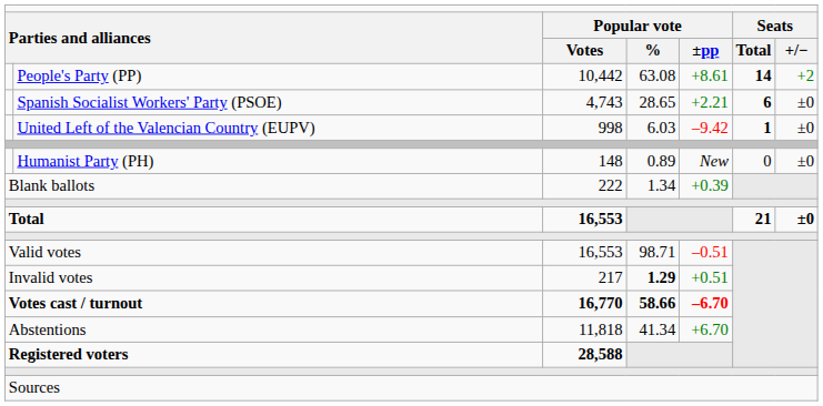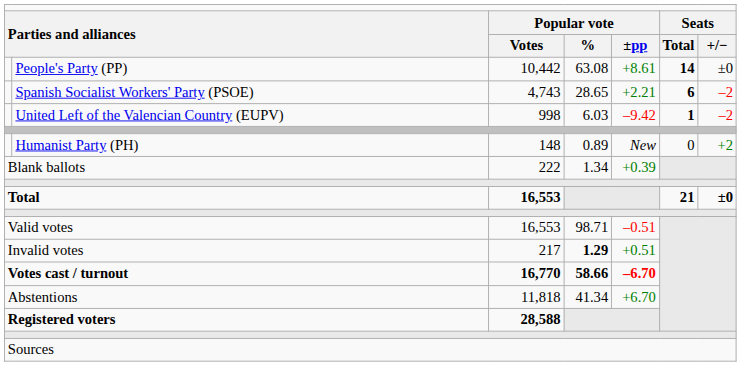People's Party (PP) | column 7: +2 -> ±0
Spanish Socialist Workers' Party (PSOE) | column 7: ±0 -> –2
United Left of the Valencian Country (EUPV) | column 7: ±0 -> –2
Humanist Party (PH) | column 7: ±0 -> +2
